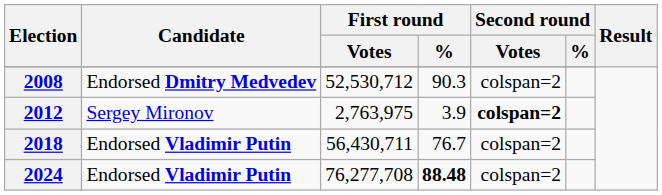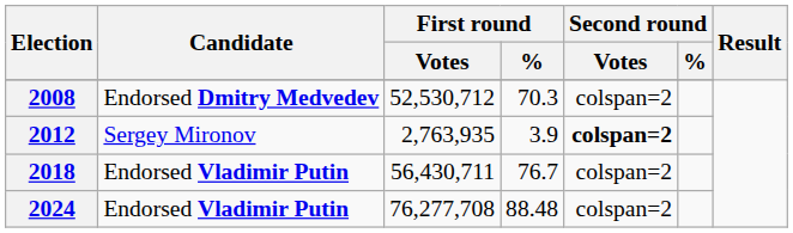2008 | First round / %: 90.3 -> 70.3
2012 | First round / Votes: 2,763,975 -> 2,763,935
2024 | First round / %: bold -> normal
